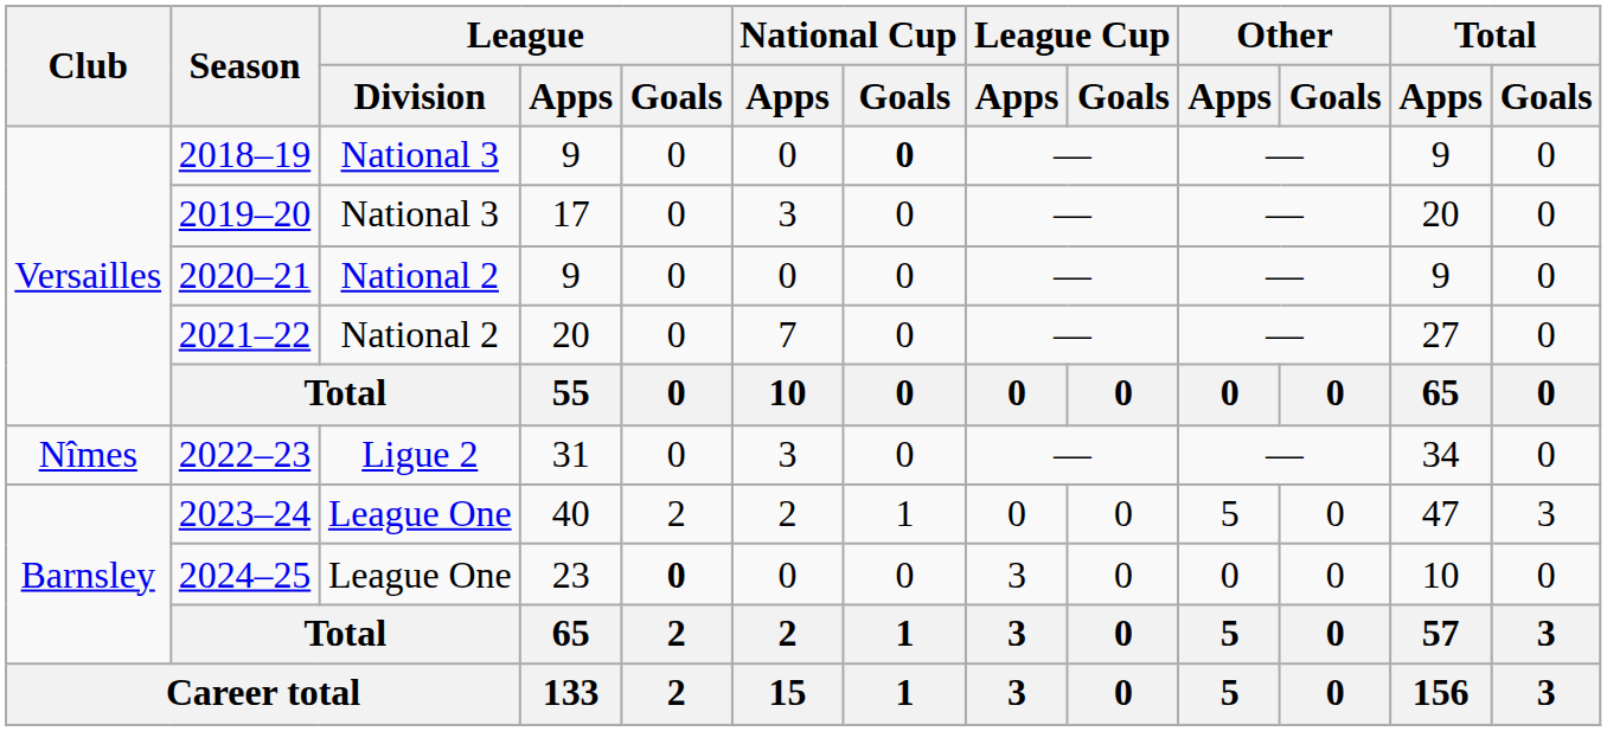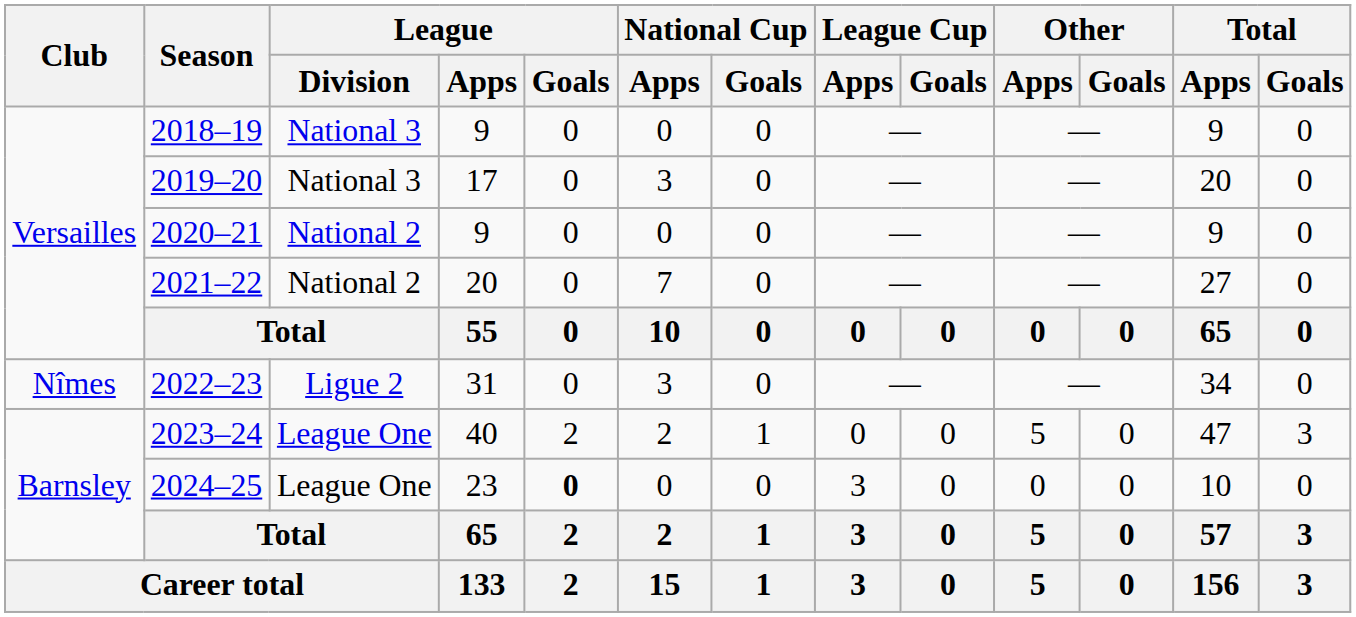2018–19 | National Cup / Goals: bold -> normal
